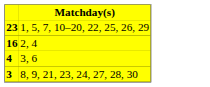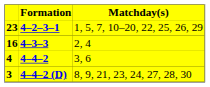+ column: Formation | 4–2–3–1 | 4–3–3 | 4–4–2 | 4–4–2 (D)
